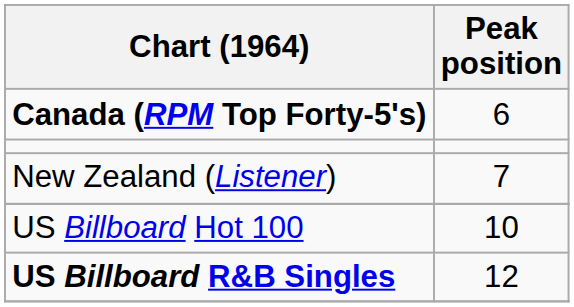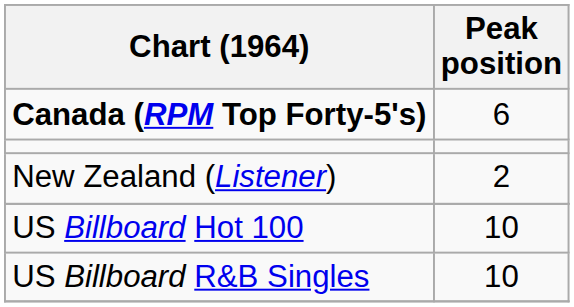row 4 | Peak position: 7 -> 2
row 6 | Chart (1964): bold -> normal
row 6 | Peak position: 12 -> 10
